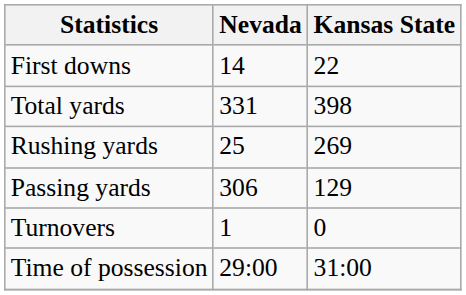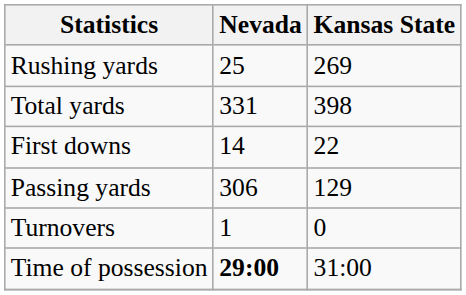rows swapped: First downs <-> Rushing yards
Time of possession | Nevada: normal -> bold
